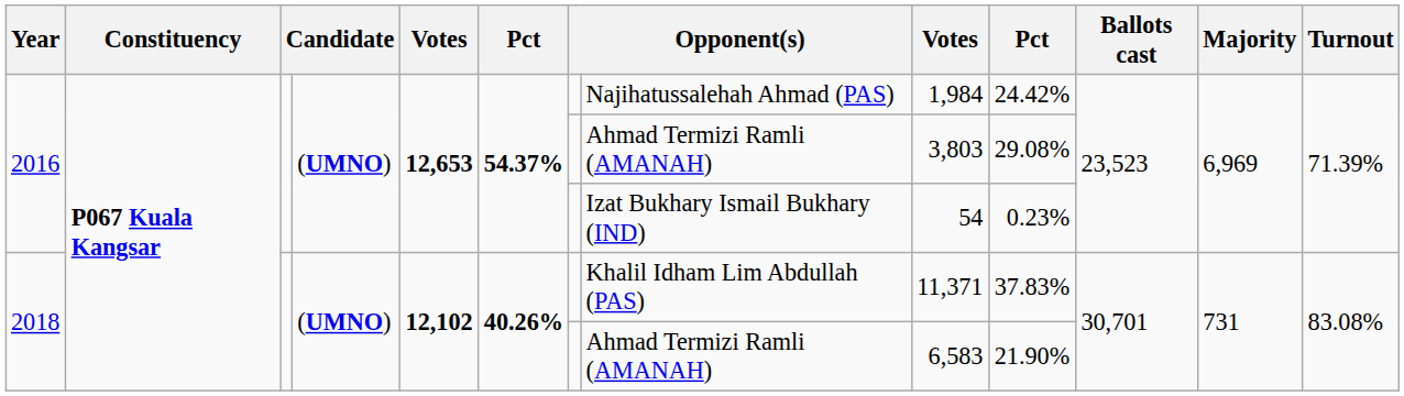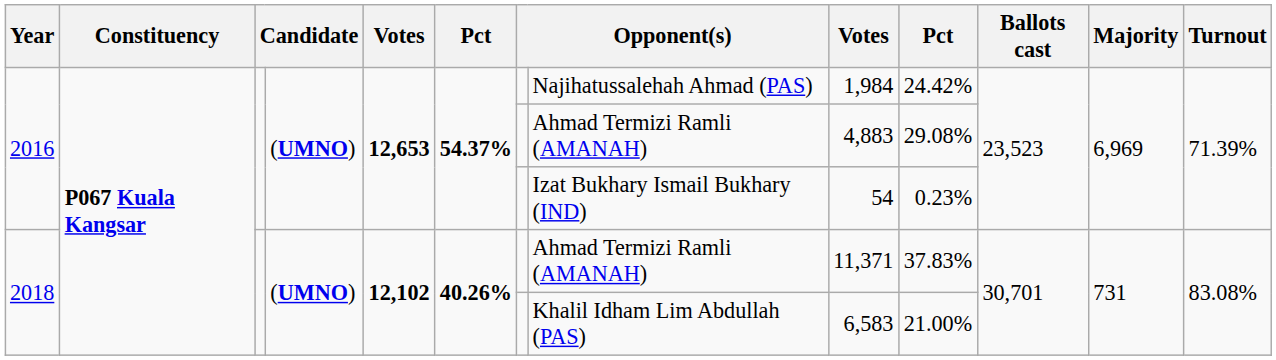row 3 | column 9: 3,803 -> 4,883
row 5 | column 8: Khalil Idham Lim Abdullah (PAS) -> Ahmad Termizi Ramli (AMANAH)
row 6 | column 8: Ahmad Termizi Ramli (AMANAH) -> Khalil Idham Lim Abdullah (PAS)
row 6 | column 10: 21.90% -> 21.00%
